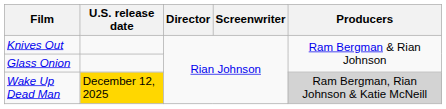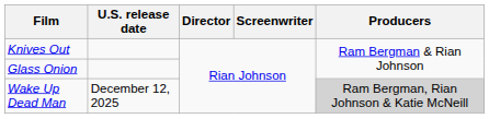Wake Up Dead Man | U.S. release date: gold background -> no background
